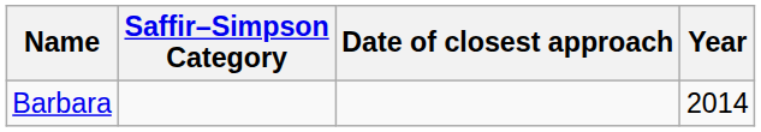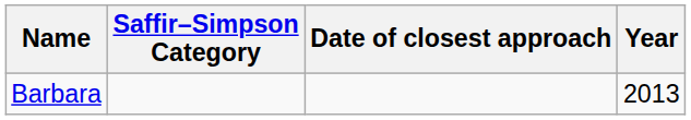Barbara | Year: 2014 -> 2013
